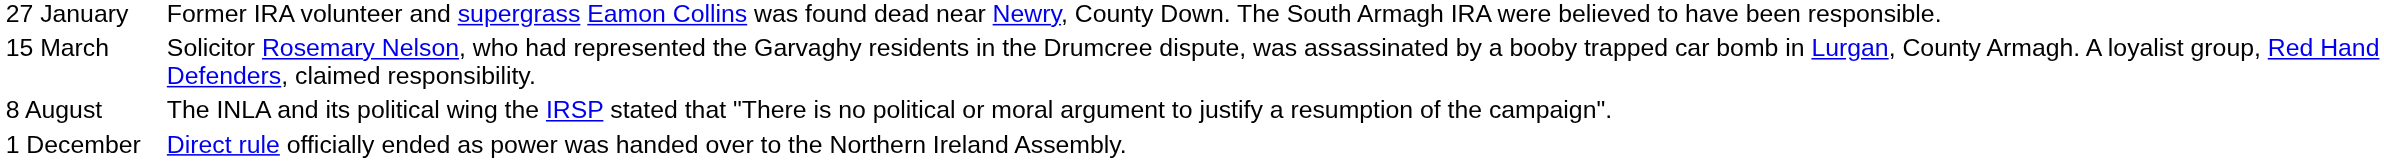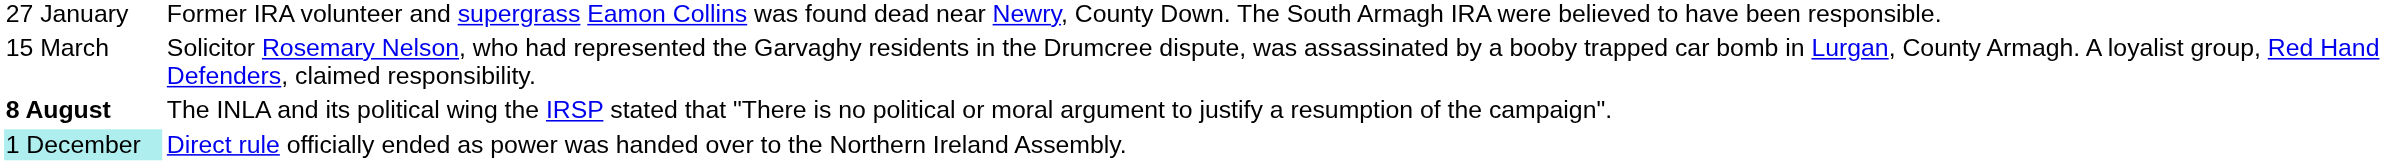8 August | column 1: normal -> bold
1 December | column 1: no background -> paleturquoise background
